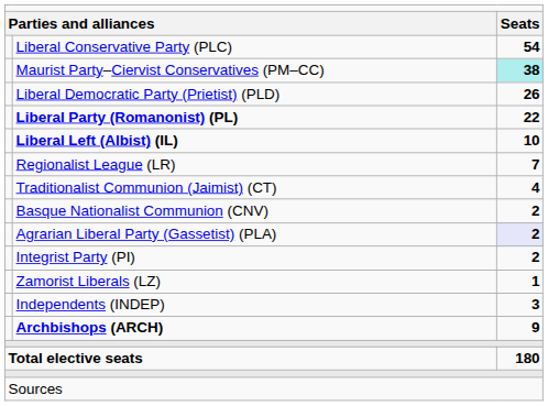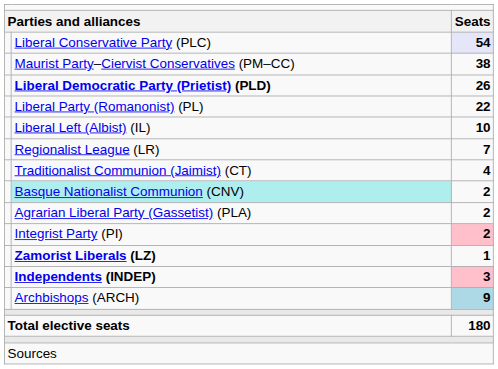Liberal Conservative Party (PLC) | column 3: no background -> lavender background
Maurist Party–Ciervist Conservatives (PM–CC) | column 3: paleturquoise background -> no background
Liberal Democratic Party (Prietist) (PLD) | column 2: normal -> bold
Liberal Party (Romanonist) (PL) | column 2: bold -> normal
Liberal Left (Albist) (IL) | column 2: bold -> normal
Basque Nationalist Communion (CNV) | column 2: no background -> paleturquoise background
Agrarian Liberal Party (Gassetist) (PLA) | column 3: lavender background -> no background
Integrist Party (PI) | column 3: no background -> pink background
Zamorist Liberals (LZ) | column 2: normal -> bold
Independents (INDEP) | column 2: normal -> bold
Independents (INDEP) | column 3: no background -> pink background
Archbishops (ARCH) | column 2: bold -> normal
Archbishops (ARCH) | column 3: no background -> lightblue background
